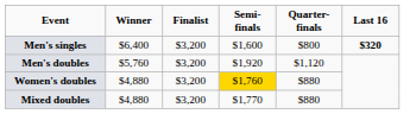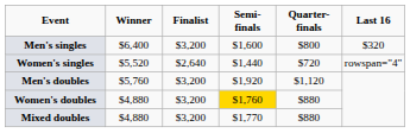Men's singles | Last 16: bold -> normal
+ row: Women's singles | $5,520 | $2,640 | $1,440 | $720 | rowspan="4"
